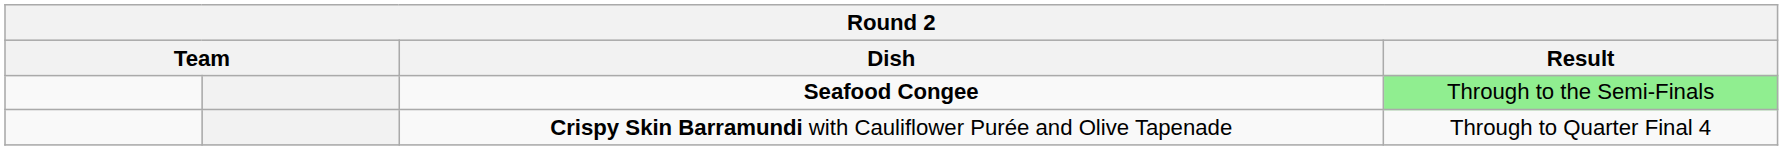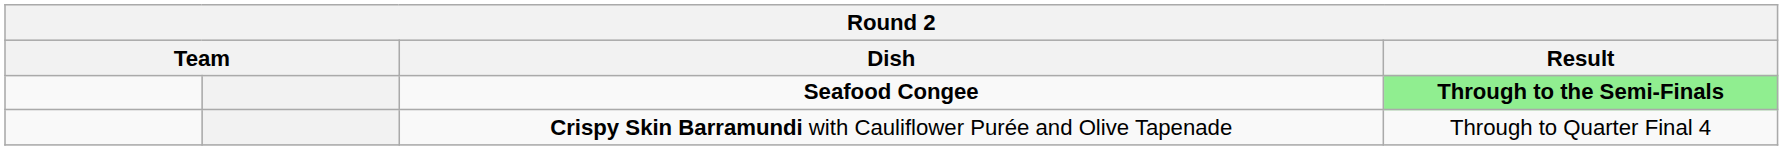Seafood Congee | Result: normal -> bold
